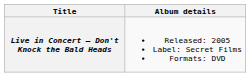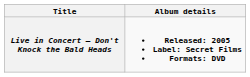Live in Concert – Don't Knock the Bald Heads | Album details: normal -> bold
